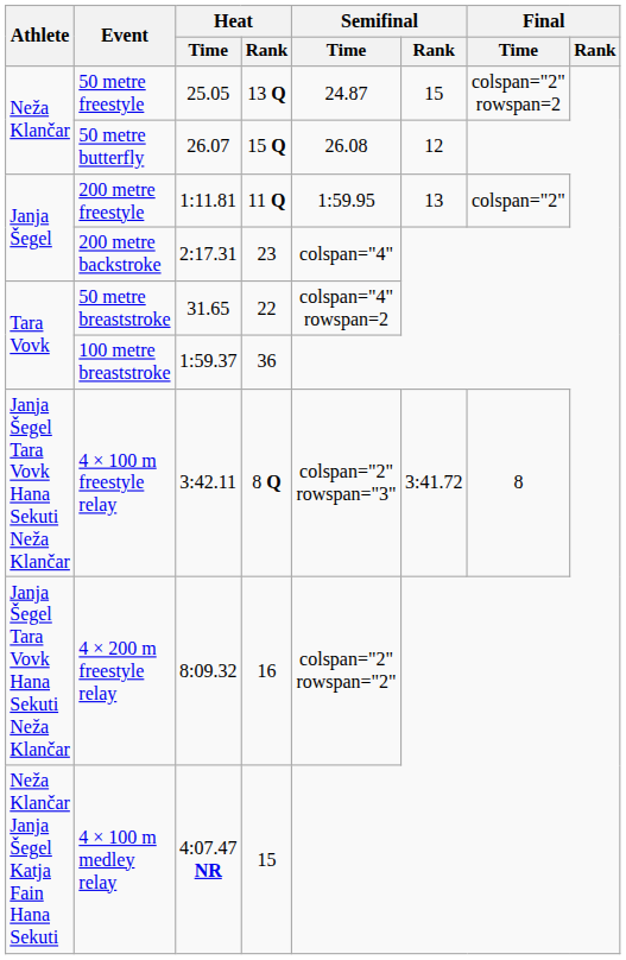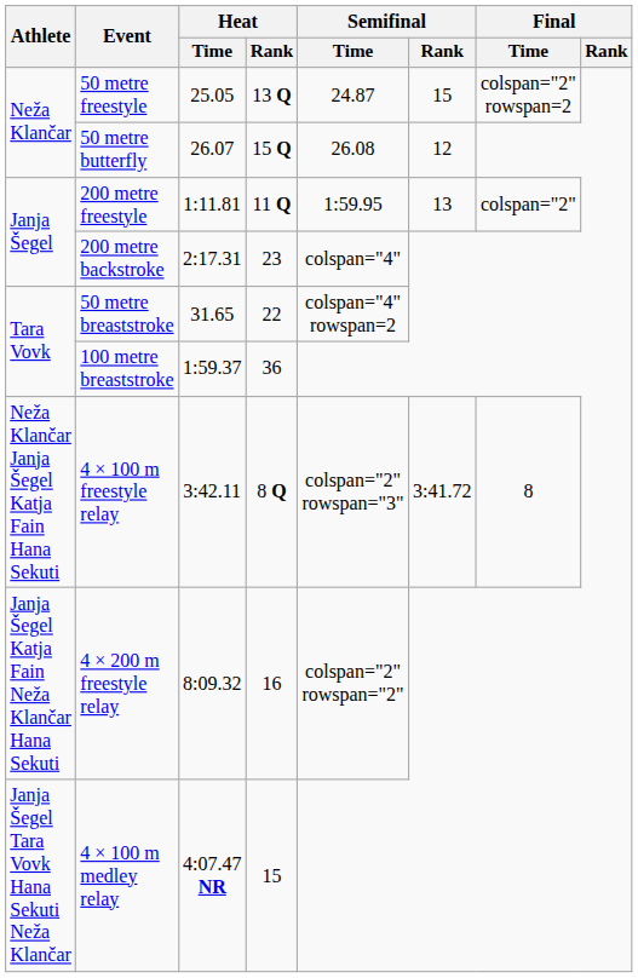4 × 100 m freestyle relay | Athlete: Janja Šegel Tara Vovk Hana Sekuti Neža Klančar -> Neža Klančar Janja Šegel Katja Fain Hana Sekuti
4 × 200 m freestyle relay | Athlete: Janja Šegel Tara Vovk Hana Sekuti Neža Klančar -> Janja Šegel Katja Fain Neža Klančar Hana Sekuti
4 × 100 m medley relay | Athlete: Neža Klančar Janja Šegel Katja Fain Hana Sekuti -> Janja Šegel Tara Vovk Hana Sekuti Neža Klančar
